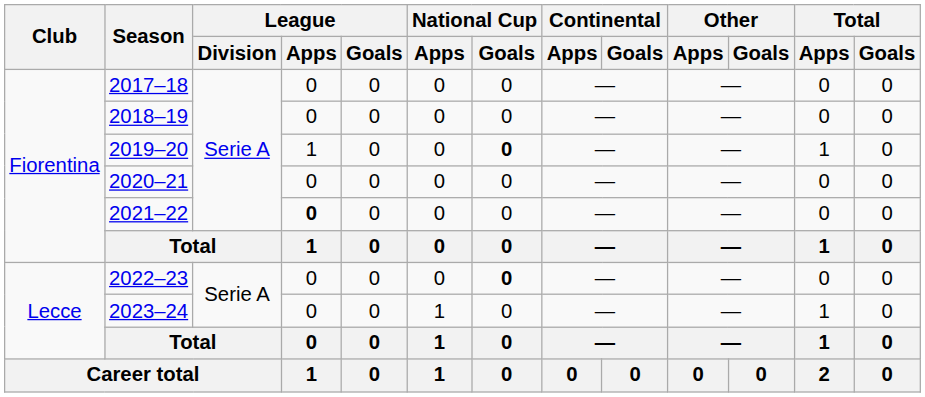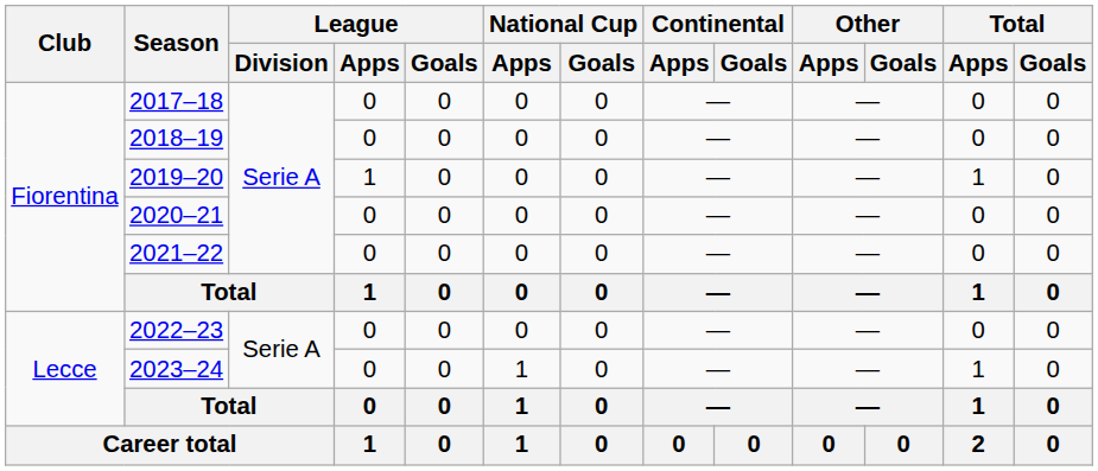2019–20 | National Cup / Goals: bold -> normal
2021–22 | League / Apps: bold -> normal
2022–23 | National Cup / Goals: bold -> normal
